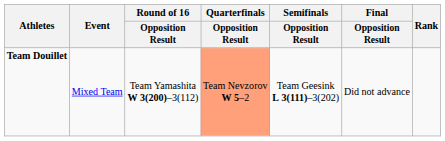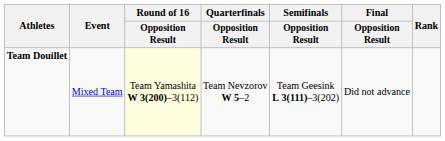Team Douillet | Round of 16 / Opposition Result: no background -> lightyellow background
Team Douillet | Quarterfinals / Opposition Result: lightsalmon background -> no background
